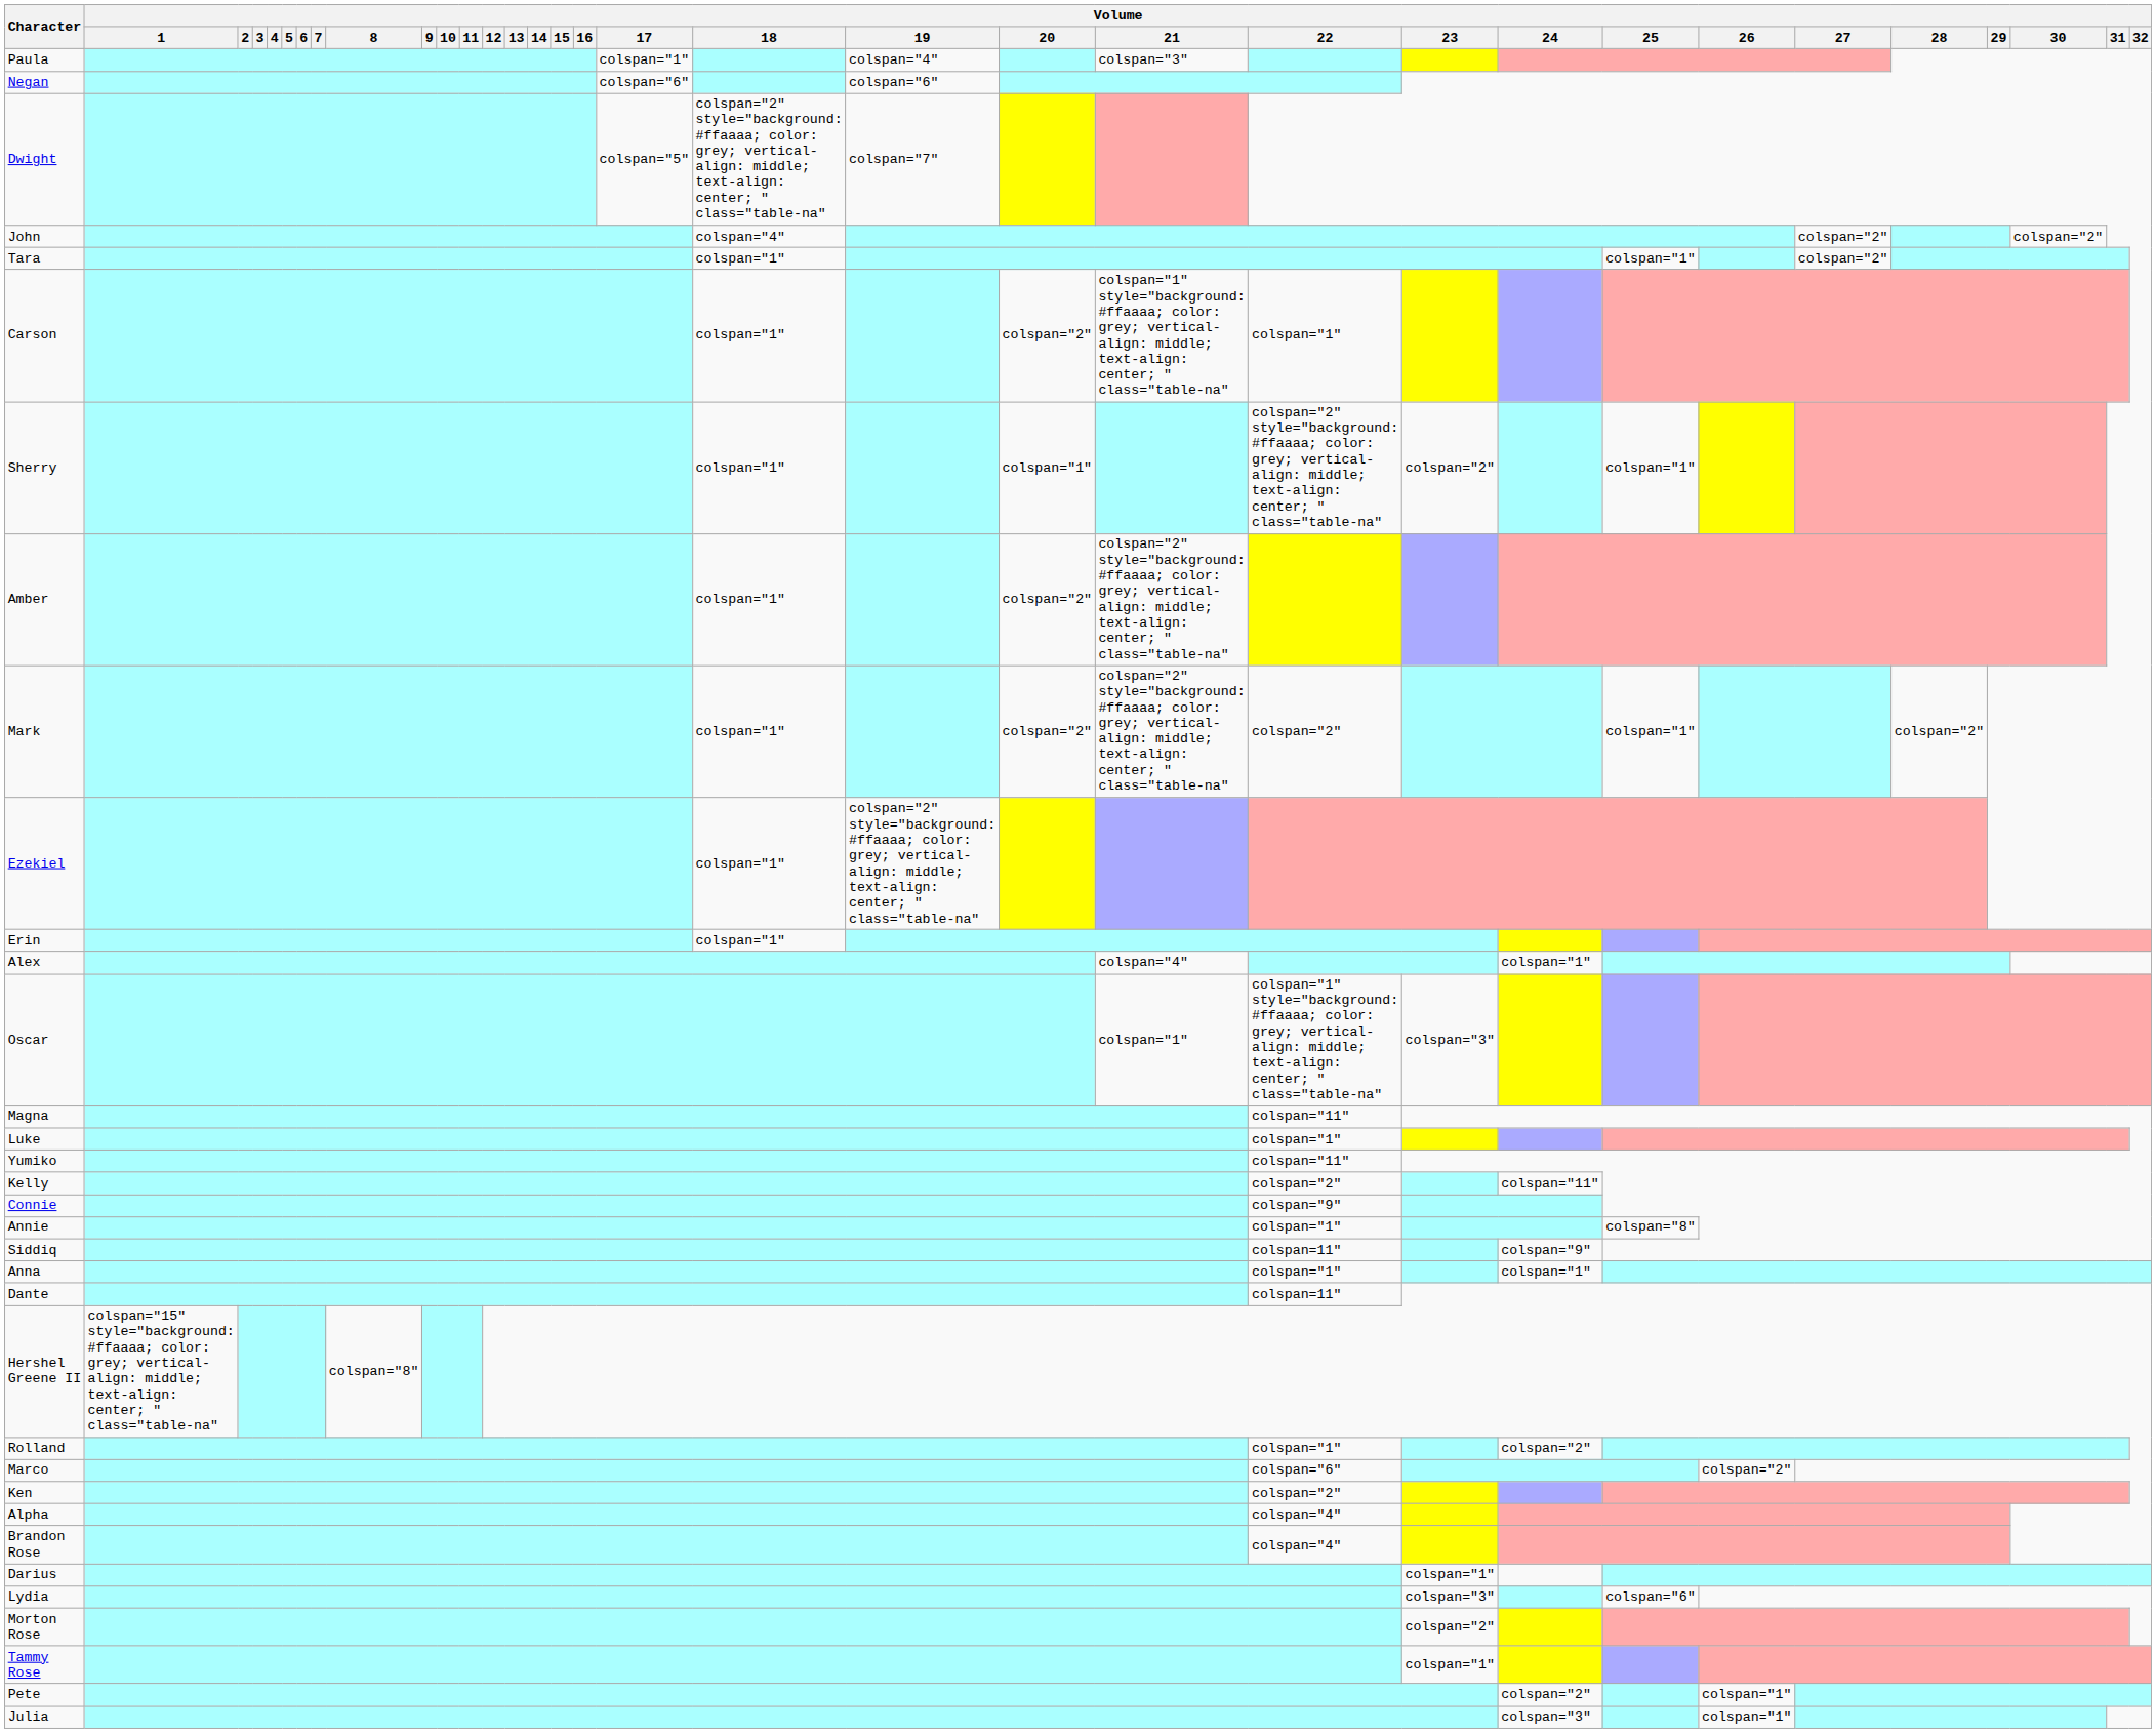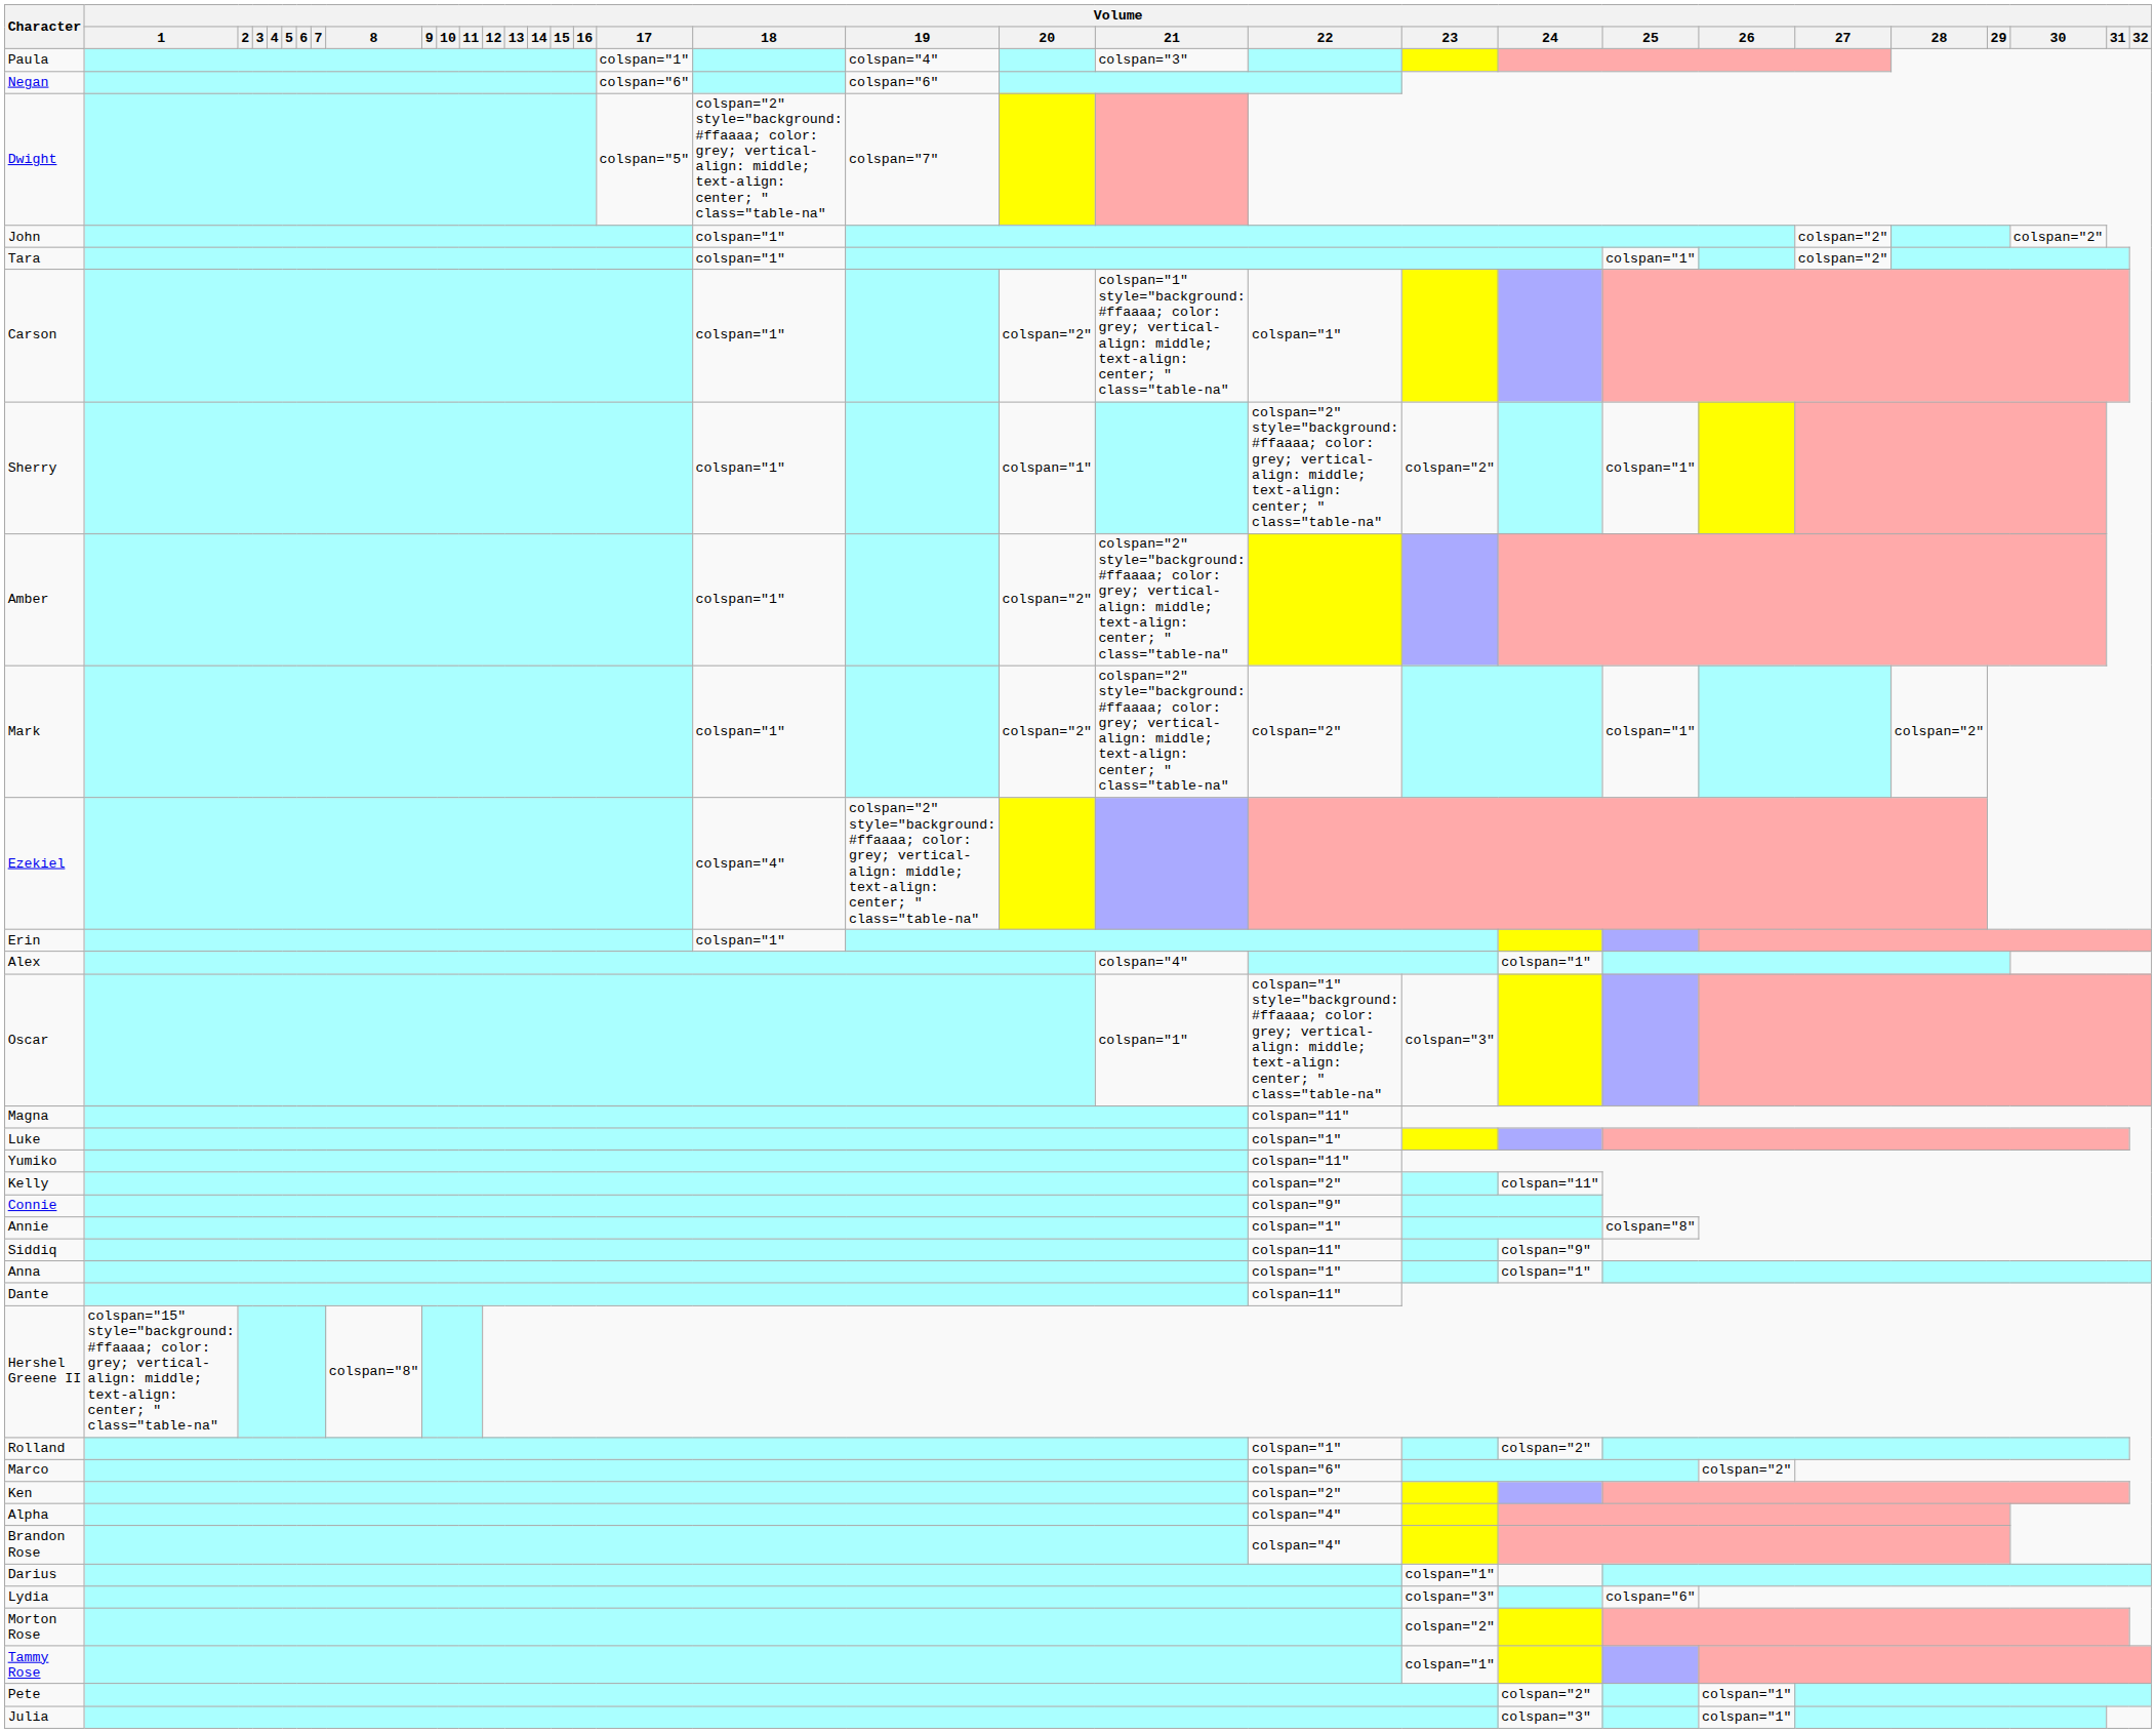John | Volume / 18: colspan="4" -> colspan="1"
Ezekiel | Volume / 18: colspan="1" -> colspan="4"
